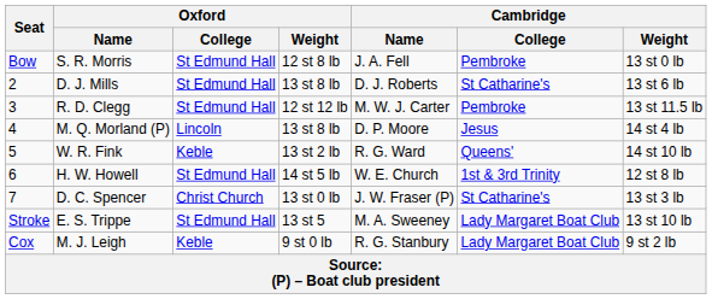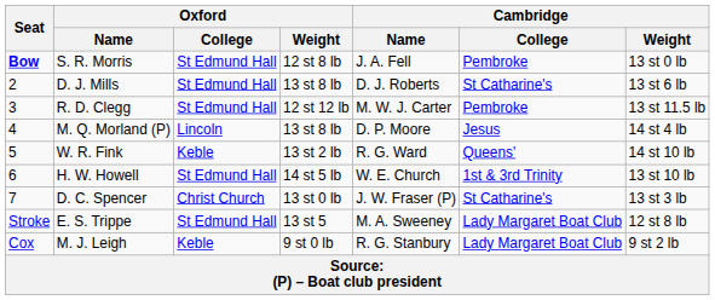S. R. Morris | Seat: normal -> bold
H. W. Howell | Cambridge / Weight: 12 st 8 lb -> 13 st 10 lb
E. S. Trippe | Cambridge / Weight: 13 st 10 lb -> 12 st 8 lb
